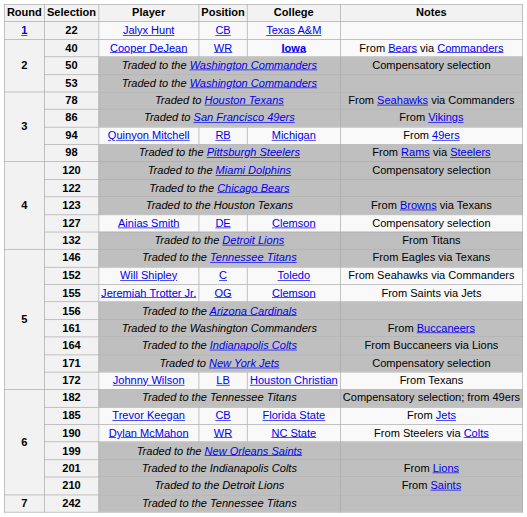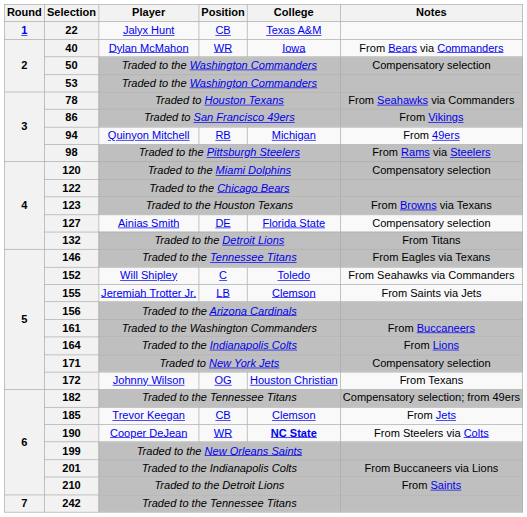40 | Player: Cooper DeJean -> Dylan McMahon
40 | College: bold -> normal
127 | College: Clemson -> Florida State
155 | Position: OG -> LB
164 | Notes: From Buccaneers via Lions -> From Lions
172 | Position: LB -> OG
185 | College: Florida State -> Clemson
190 | Player: Dylan McMahon -> Cooper DeJean
190 | College: normal -> bold
201 | Notes: From Lions -> From Buccaneers via Lions
